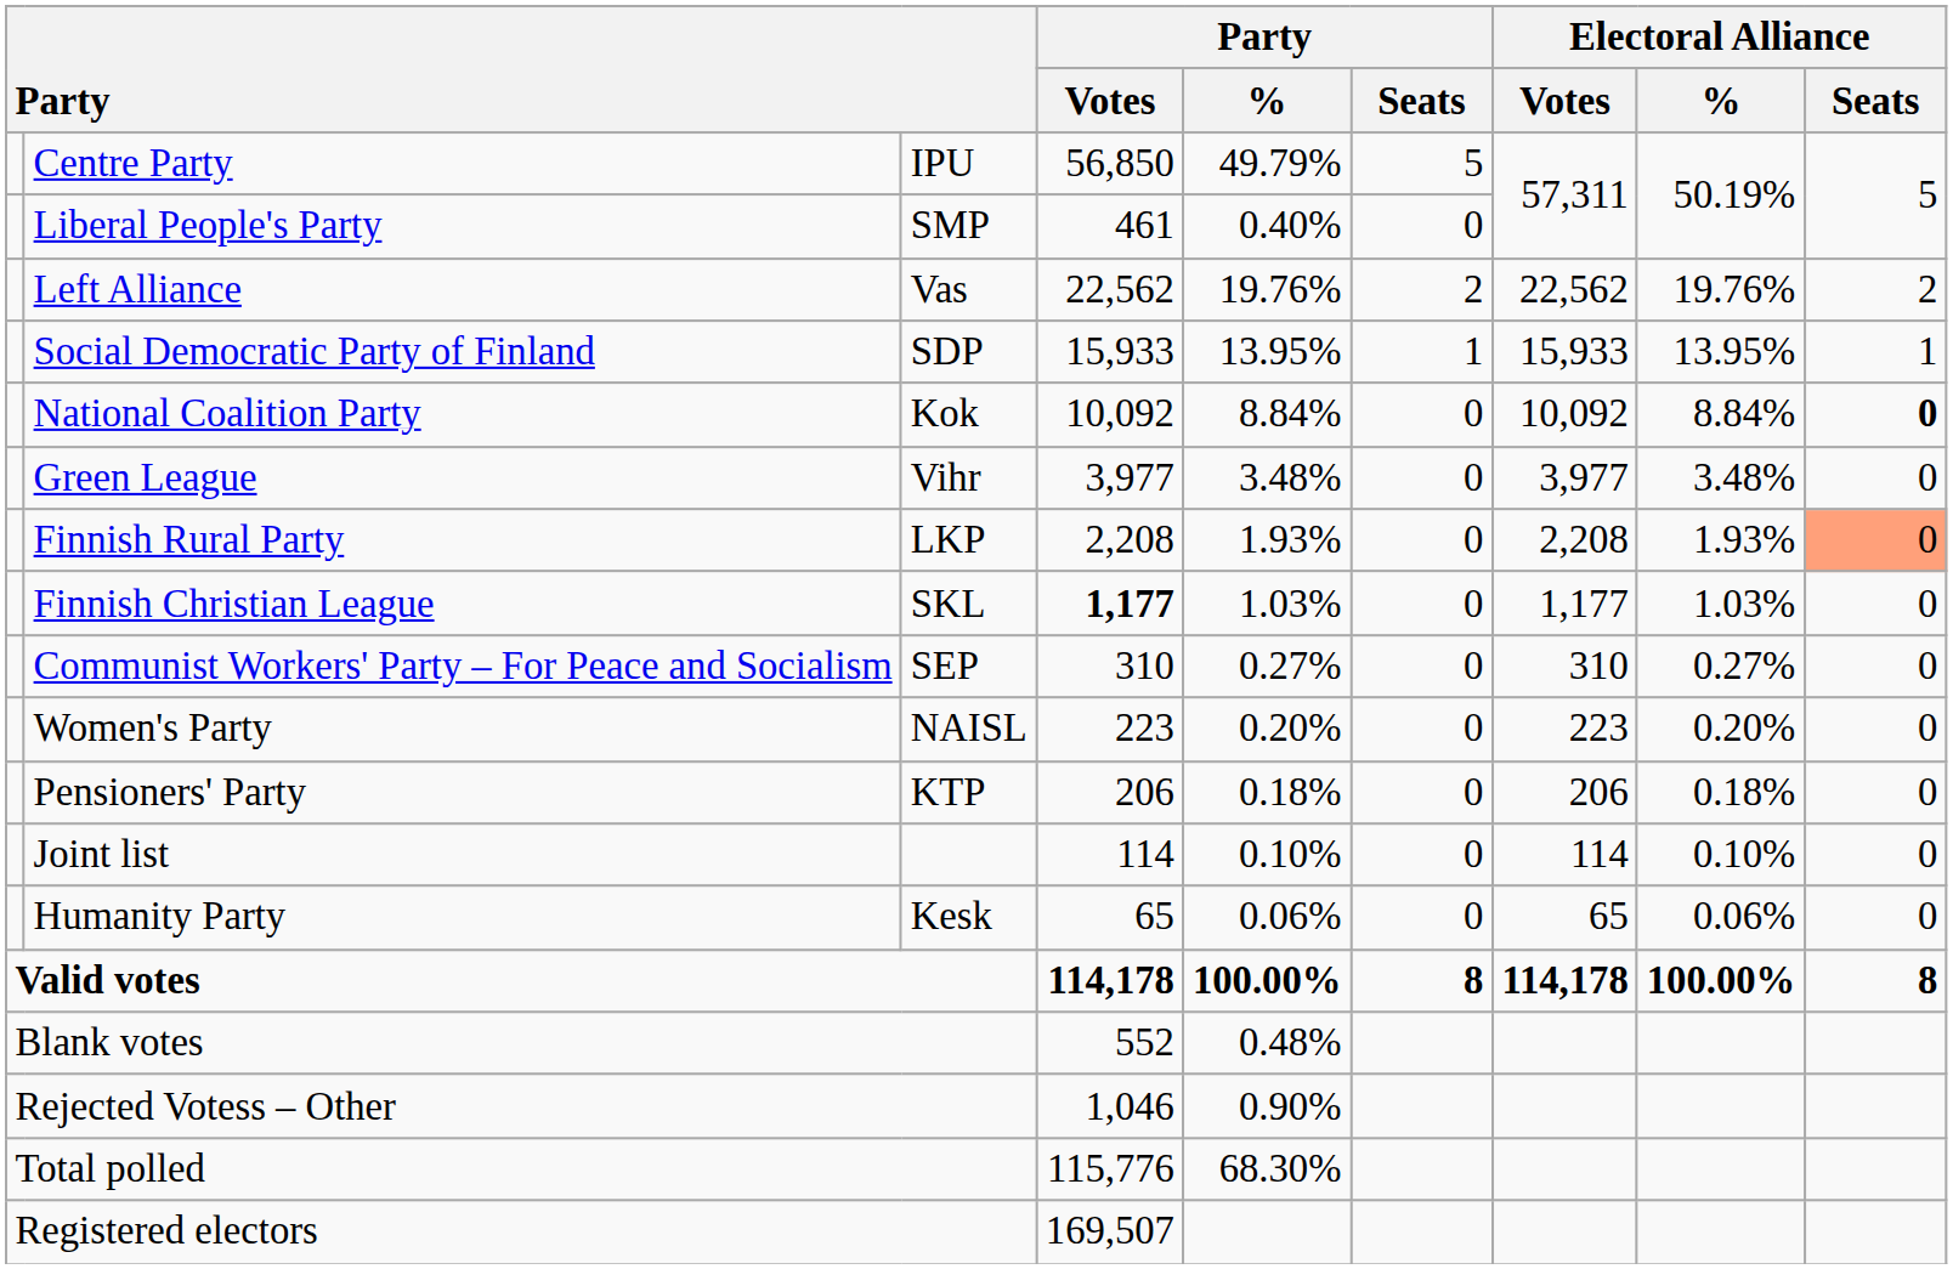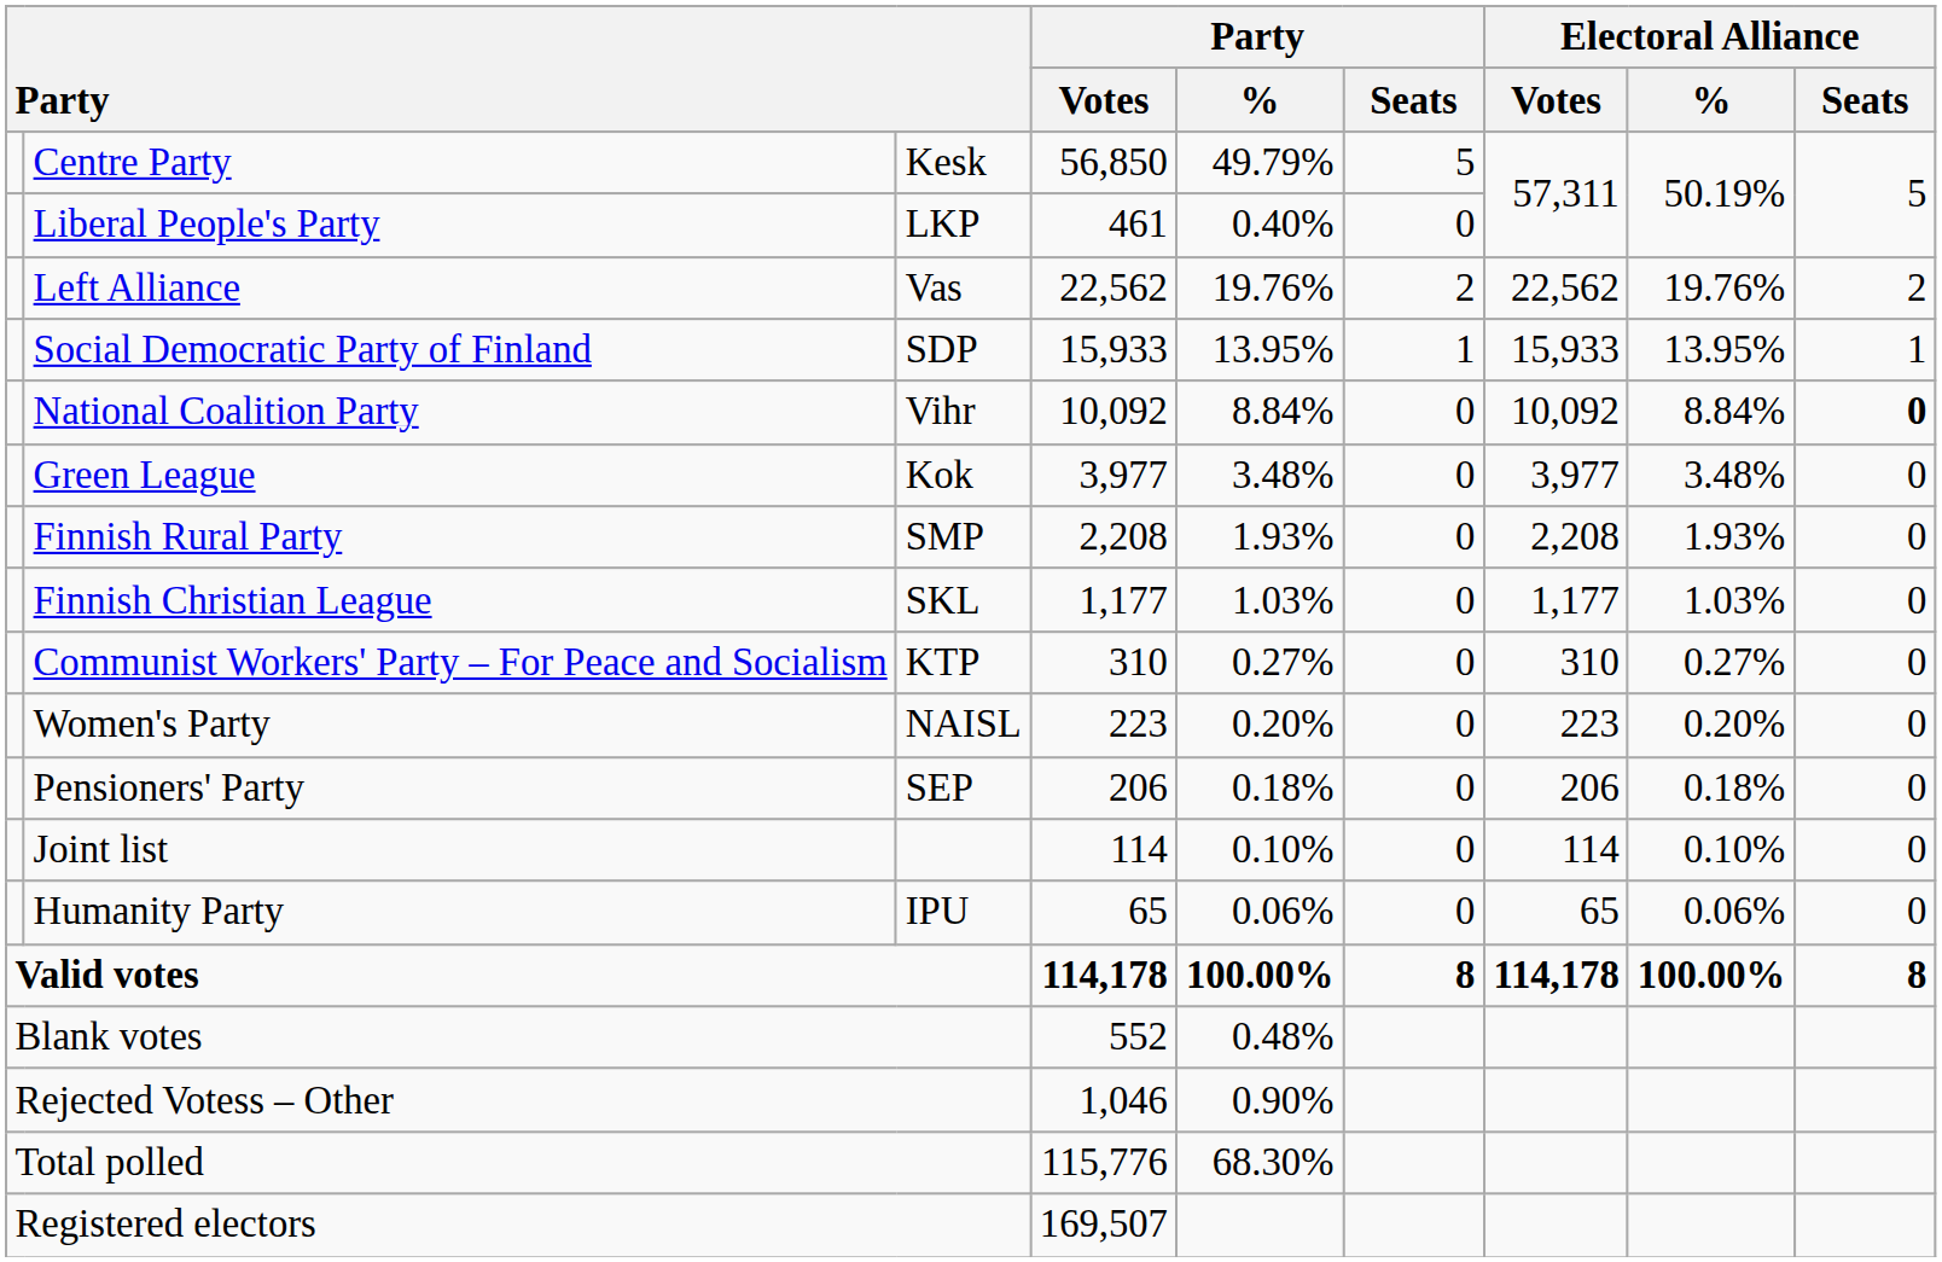Centre Party | column 3: IPU -> Kesk
Liberal People's Party | column 3: SMP -> LKP
National Coalition Party | column 3: Kok -> Vihr
Green League | column 3: Vihr -> Kok
Finnish Rural Party | column 3: LKP -> SMP
Finnish Rural Party | Electoral Alliance / Seats: lightsalmon background -> no background
Finnish Christian League | Party / Votes: bold -> normal
Communist Workers' Party – For Peace and Socialism | column 3: SEP -> KTP
Pensioners' Party | column 3: KTP -> SEP
Humanity Party | column 3: Kesk -> IPU
